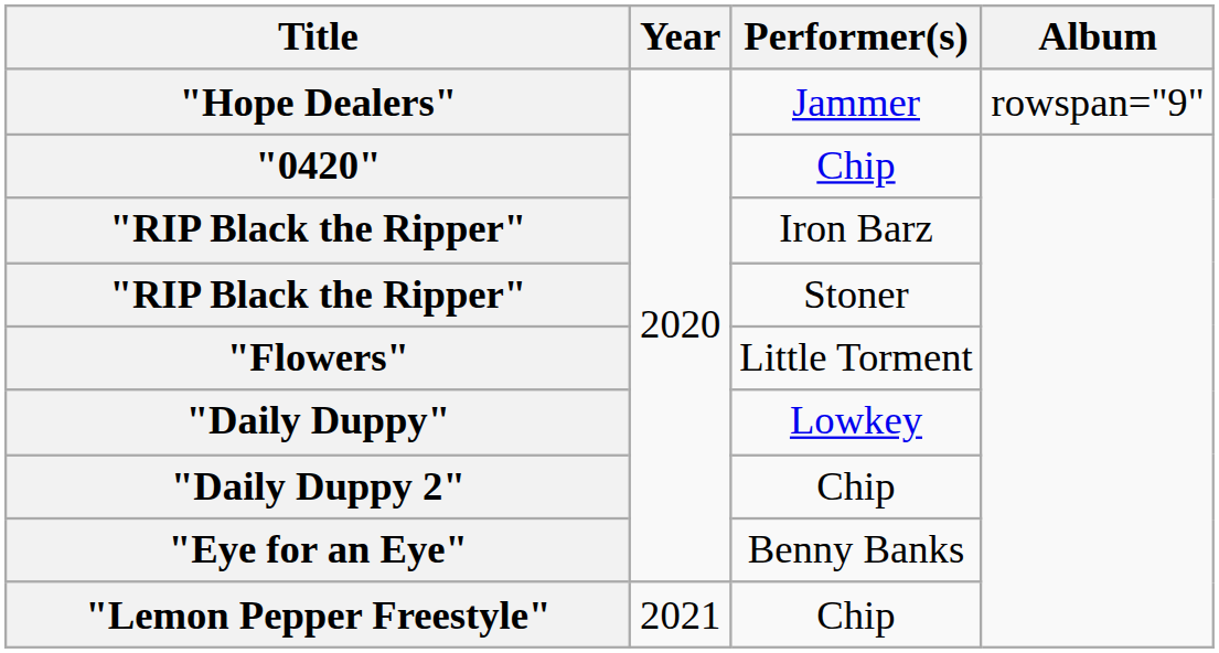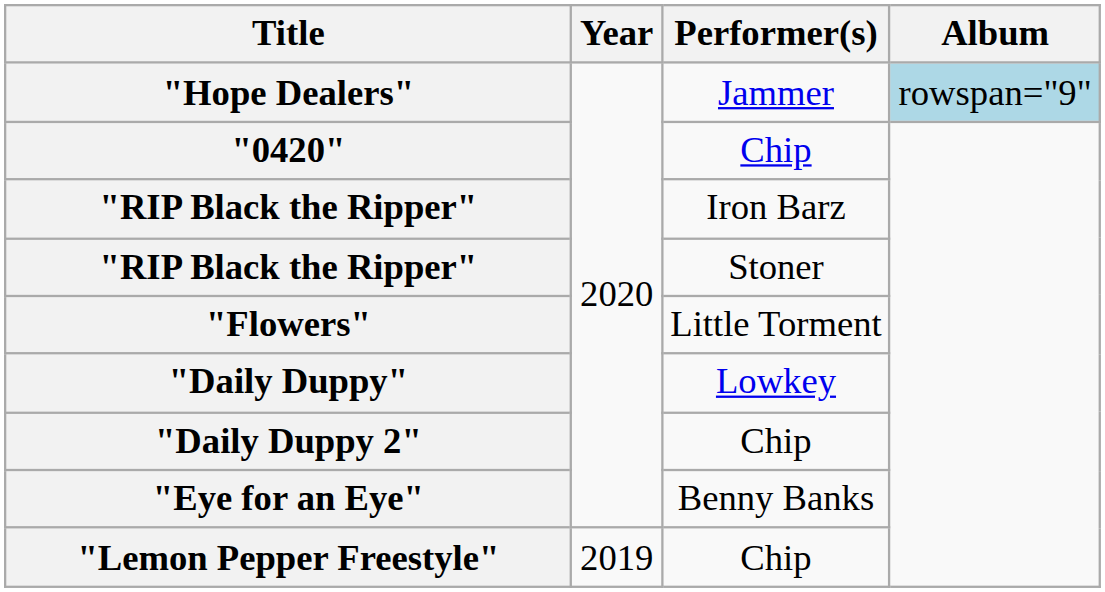"Hope Dealers" | Album: no background -> lightblue background
"Lemon Pepper Freestyle" | Year: 2021 -> 2019
